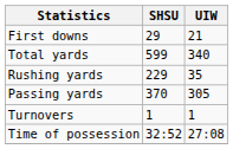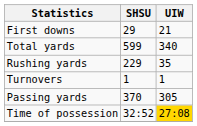rows swapped: Passing yards <-> Turnovers
Time of possession | UIW: no background -> gold background
